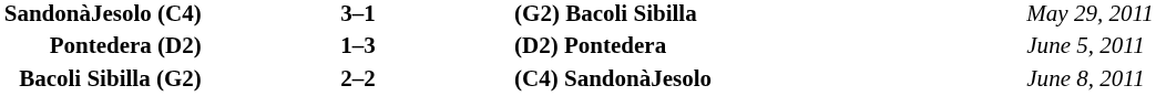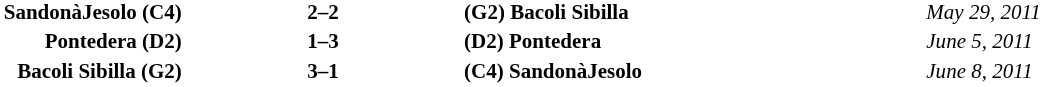SandonàJesolo (C4) | column 2: 3–1 -> 2–2
Bacoli Sibilla (G2) | column 2: 2–2 -> 3–1
